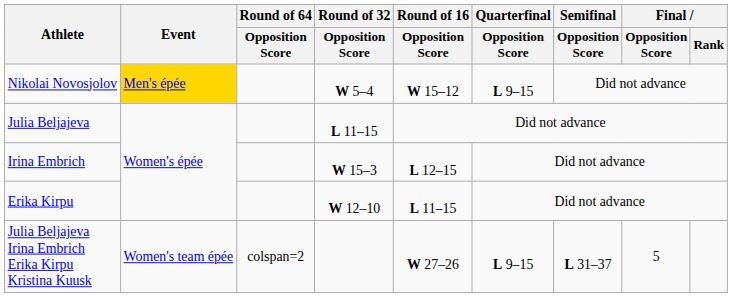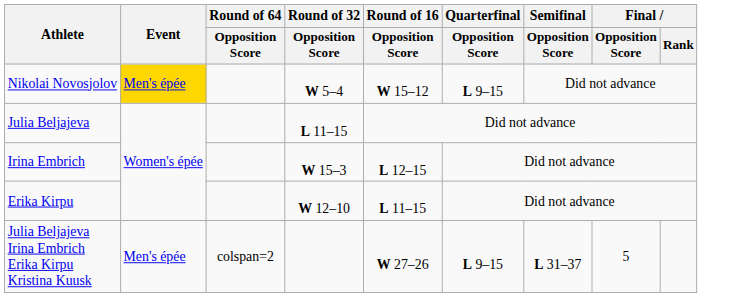Julia Beljajeva Irina Embrich Erika Kirpu Kristina Kuusk | Event: Women's team épée -> Men's épée
